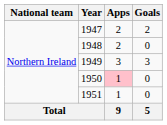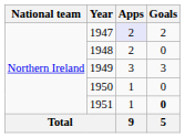1947 | Apps: no background -> lavender background
1950 | Apps: pink background -> no background
1951 | Goals: normal -> bold
